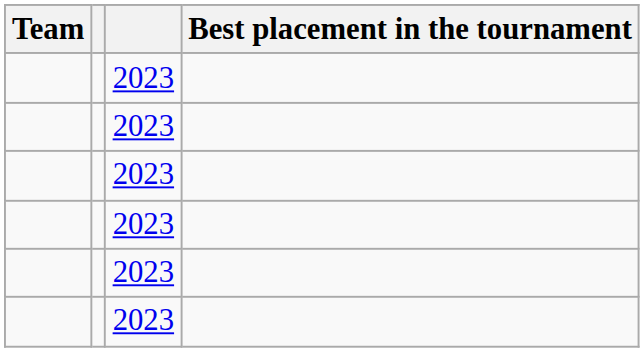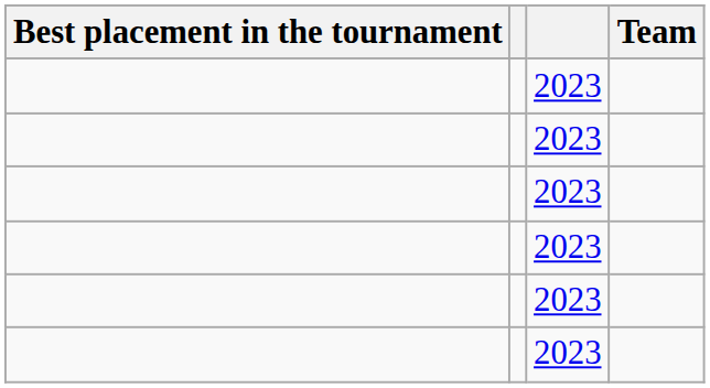columns swapped: Team <-> Best placement in the tournament
